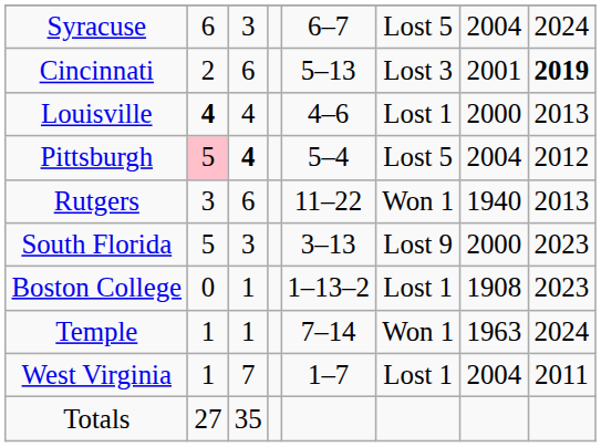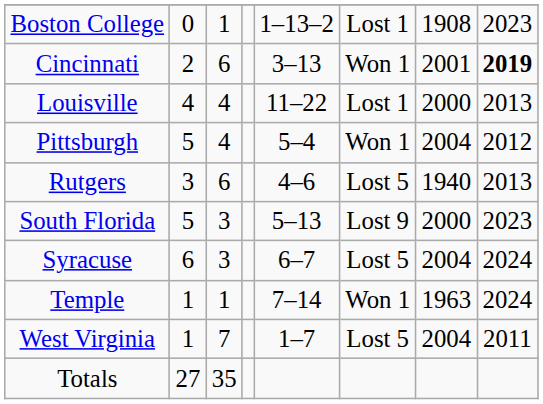rows swapped: Boston College <-> Syracuse
Cincinnati | column 5: 5–13 -> 3–13
Cincinnati | column 6: Lost 3 -> Won 1
Louisville | column 2: bold -> normal
Louisville | column 5: 4–6 -> 11–22
Pittsburgh | column 2: pink background -> no background
Pittsburgh | column 3: bold -> normal
Pittsburgh | column 6: Lost 5 -> Won 1
Rutgers | column 5: 11–22 -> 4–6
Rutgers | column 6: Won 1 -> Lost 5
South Florida | column 5: 3–13 -> 5–13
West Virginia | column 6: Lost 1 -> Lost 5
